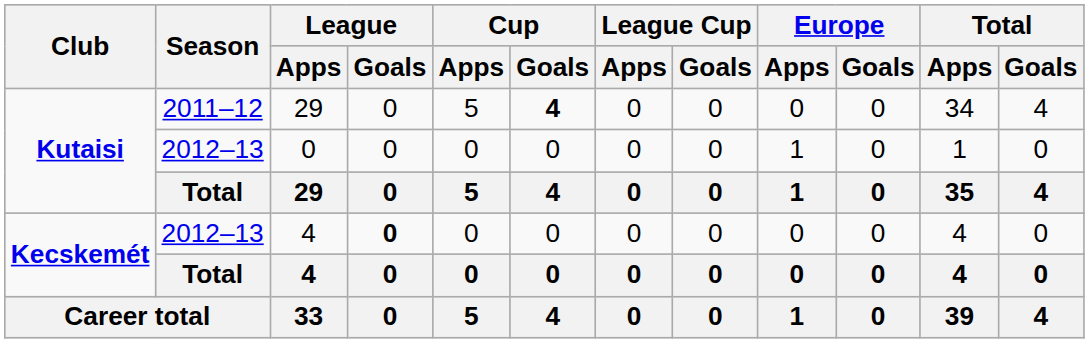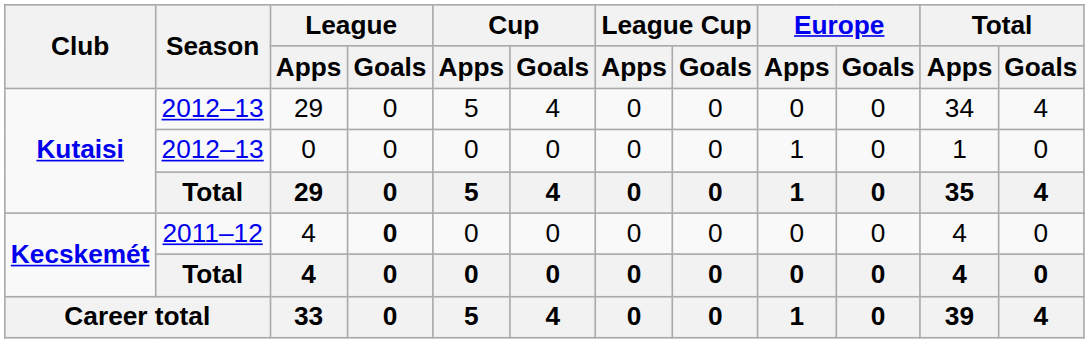row 3 | Season: 2011–12 -> 2012–13
row 3 | Cup / Goals: bold -> normal
row 6 | Season: 2012–13 -> 2011–12
